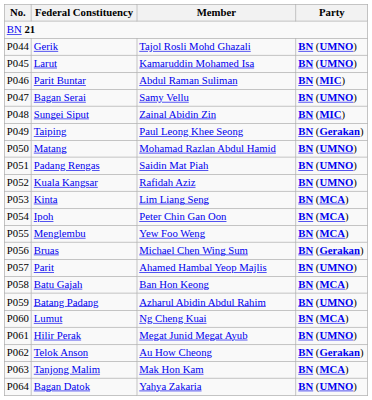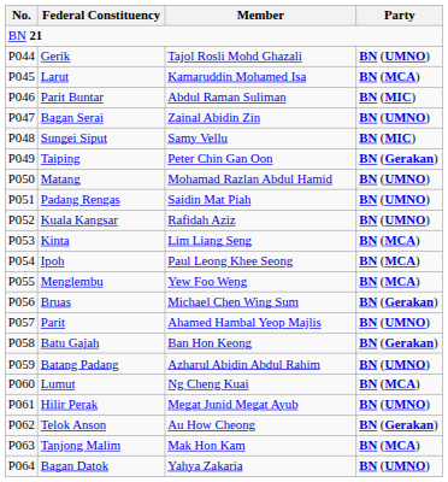Larut | Party: BN (UMNO) -> BN (MCA)
Bagan Serai | Member: Samy Vellu -> Zainal Abidin Zin
Sungei Siput | Member: Zainal Abidin Zin -> Samy Vellu
Taiping | Member: Paul Leong Khee Seong -> Peter Chin Gan Oon
Ipoh | Member: Peter Chin Gan Oon -> Paul Leong Khee Seong
Batu Gajah | Party: BN (MCA) -> BN (Gerakan)
